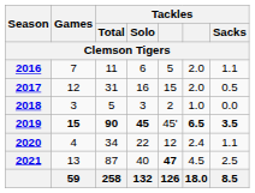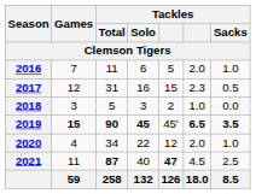2016 | Tackles / Sacks: 1.1 -> 1.0
2017 | column 6: 2.0 -> 2.3
2020 | column 6: 2.4 -> 2.0
2020 | Tackles / Sacks: 1.1 -> 1.0
2021 | Games: 13 -> 11
2021 | Tackles / Total: normal -> bold
